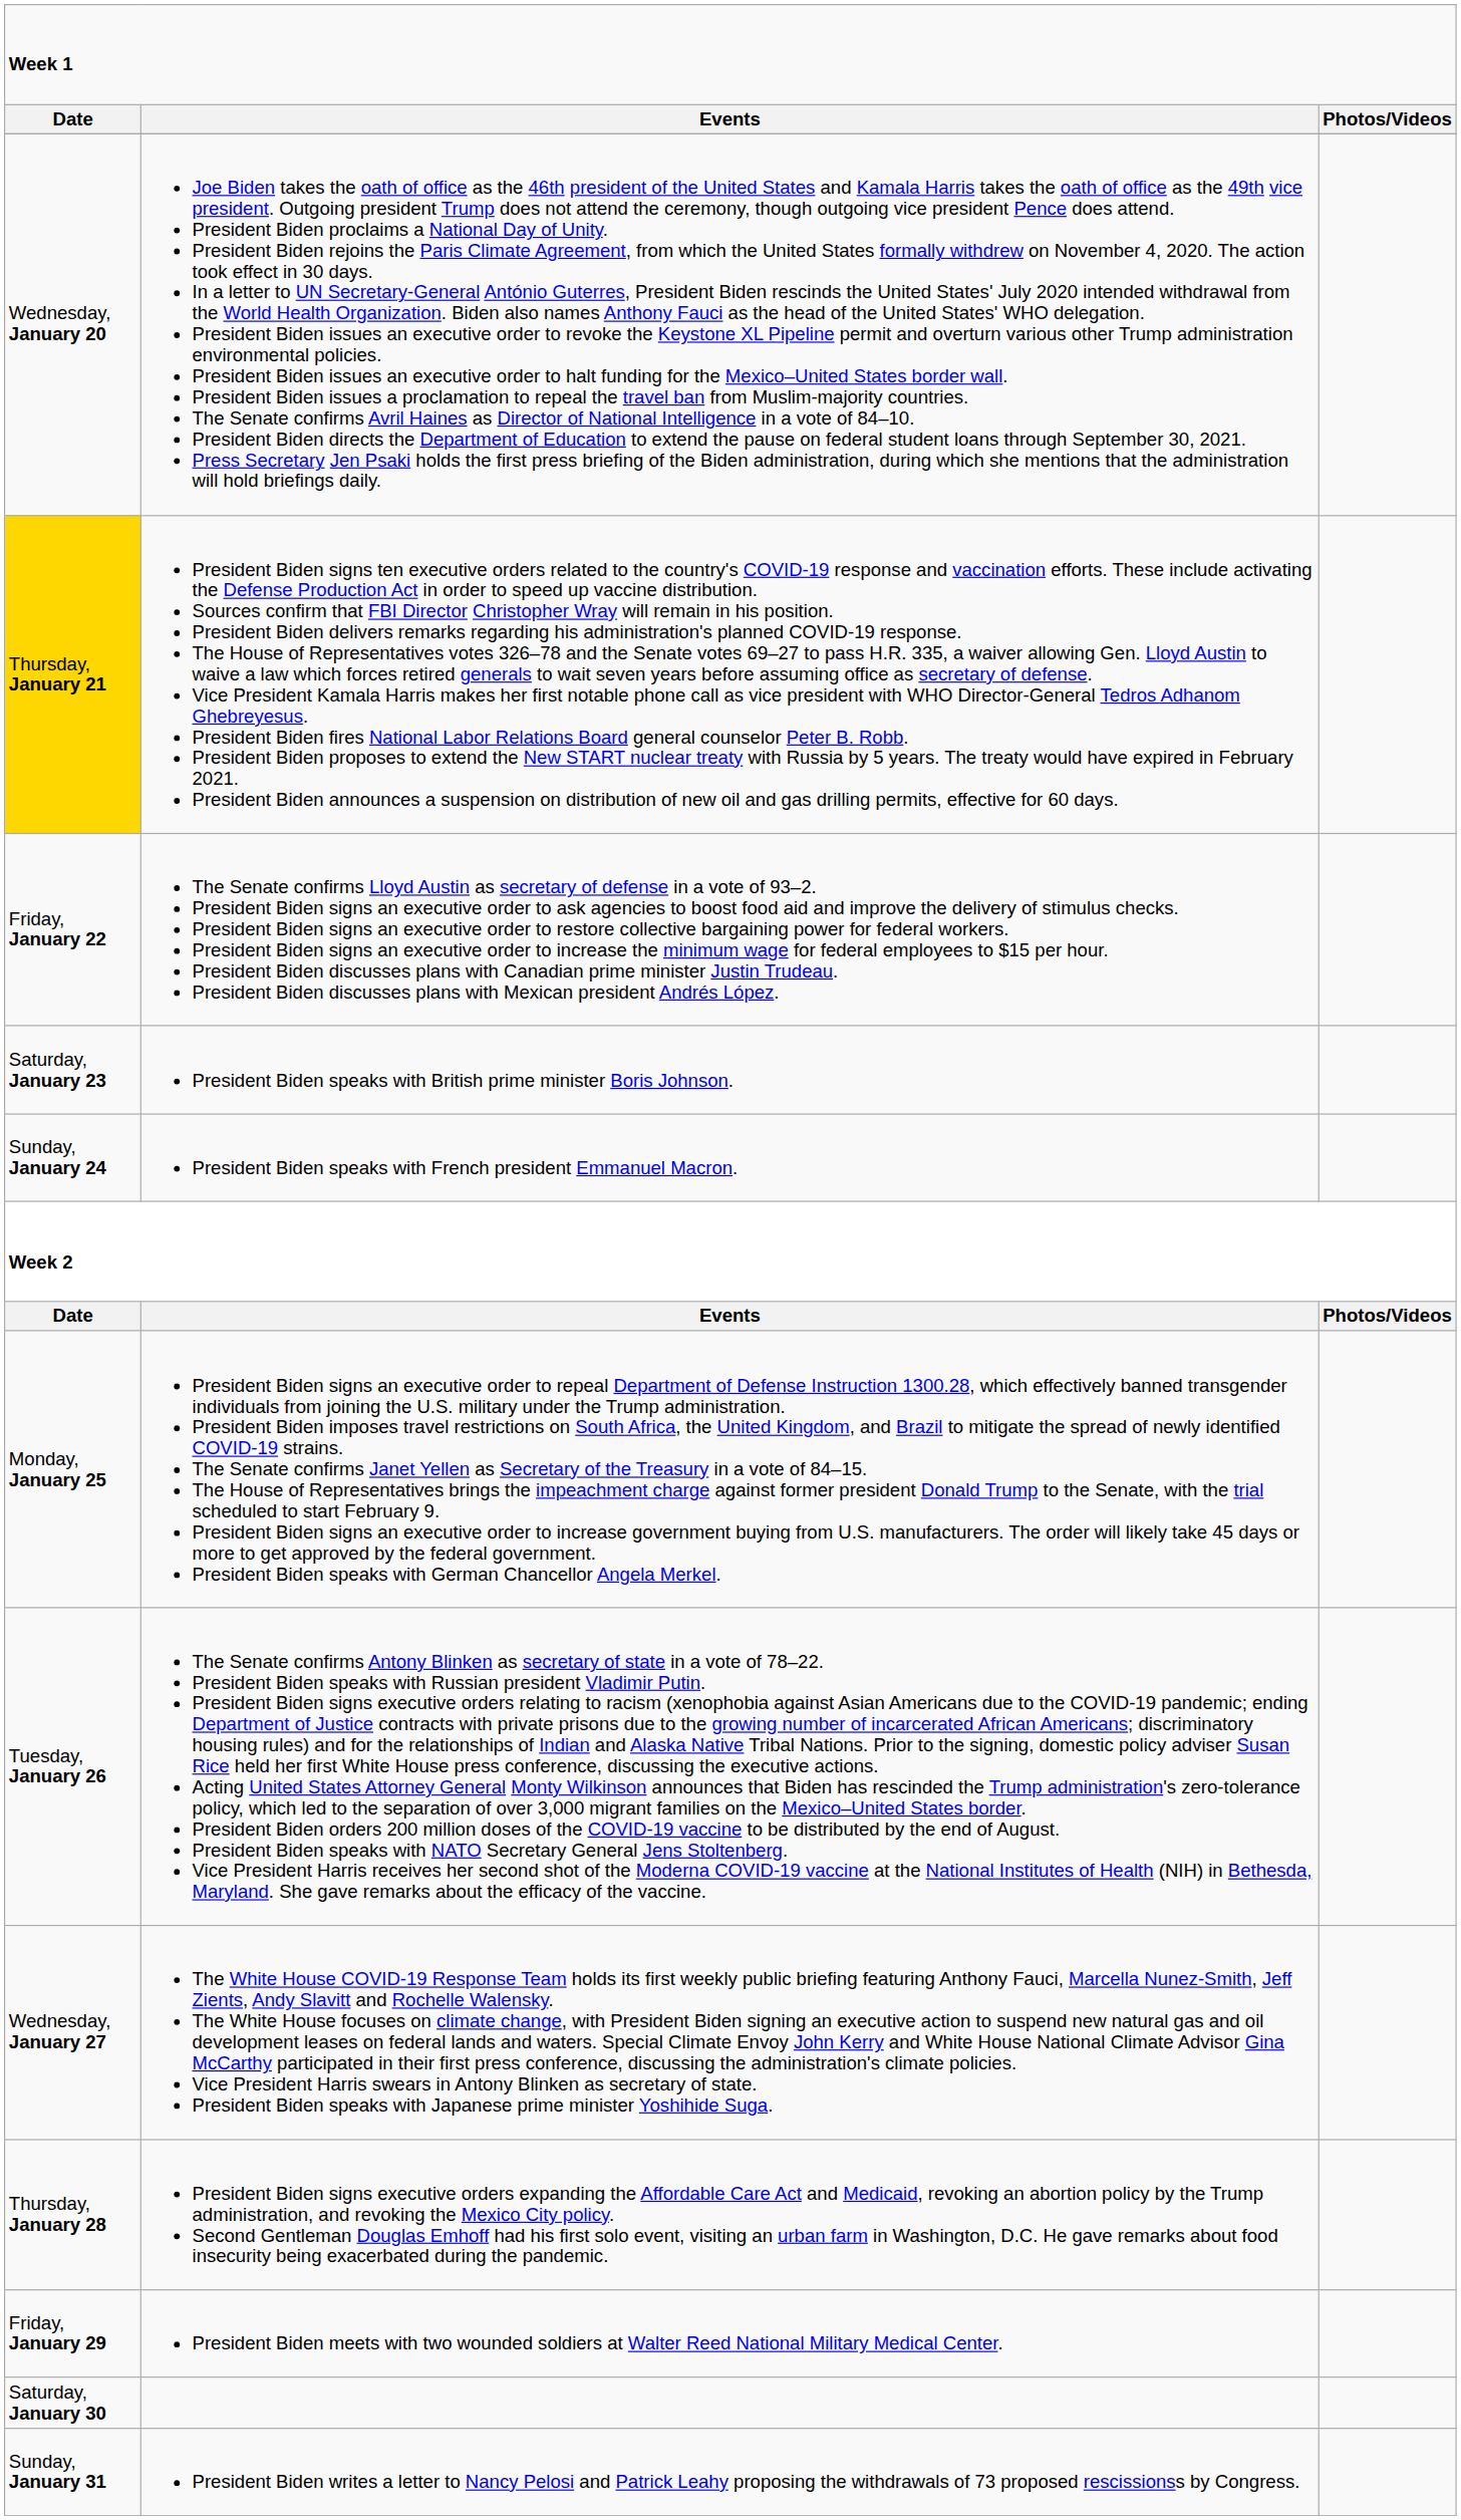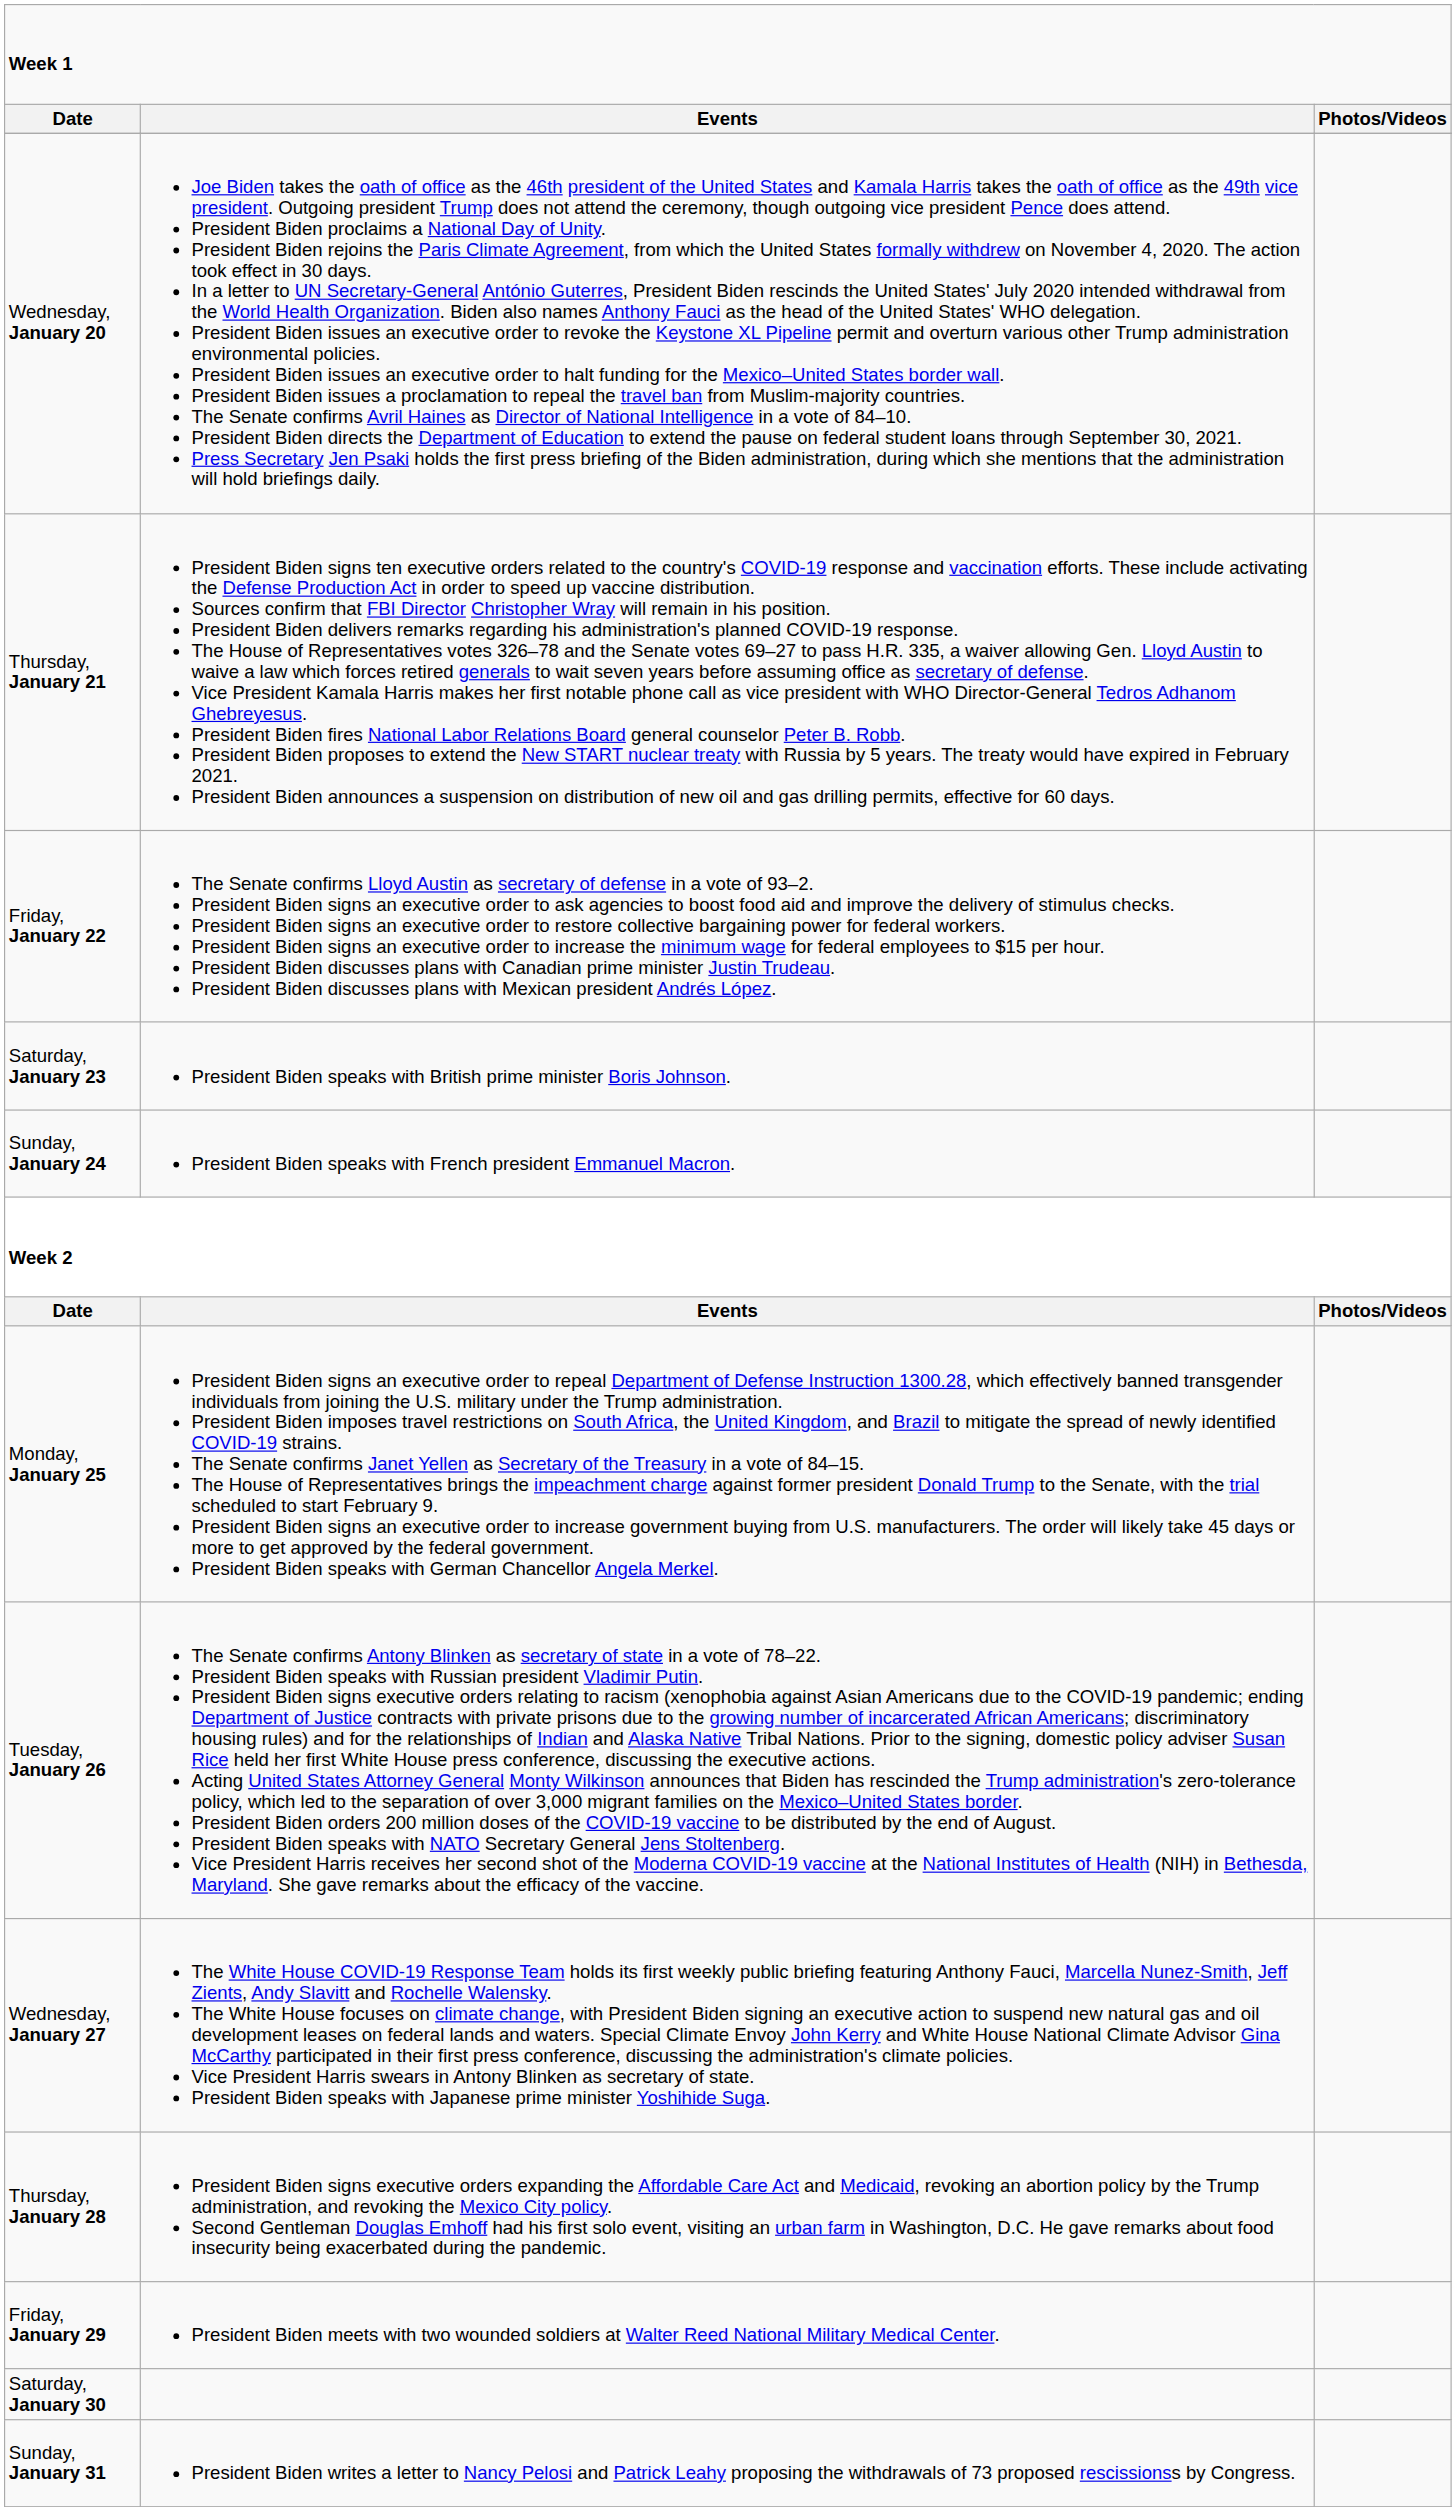Thursday, January 21 | column 1: gold background -> no background
